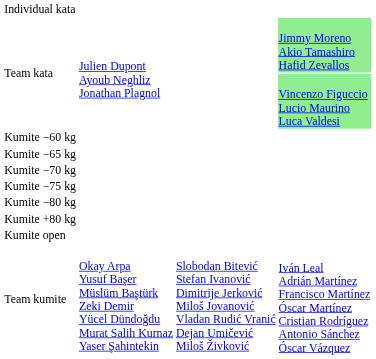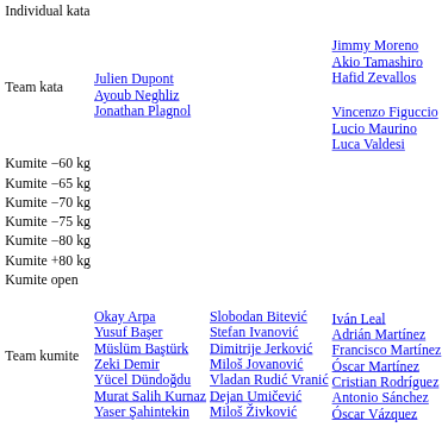Team kata / Jimmy Moreno Akio Tamashiro Hafid Zevallos | column 4: lightgreen background -> no background
Team kata / Vincenzo Figuccio Lucio Maurino Luca Valdesi | column 4: lightgreen background -> no background
